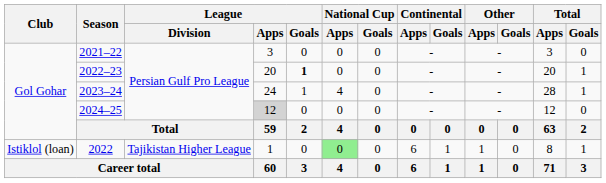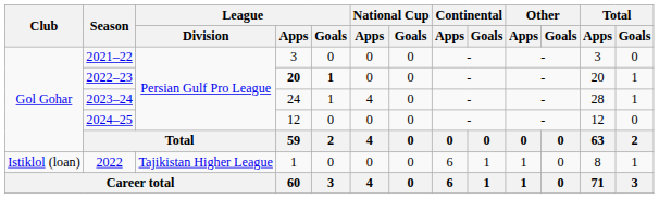2022–23 | League / Apps: normal -> bold
2024–25 | League / Apps: lightgrey background -> no background
2022 | National Cup / Apps: lightgreen background -> no background
